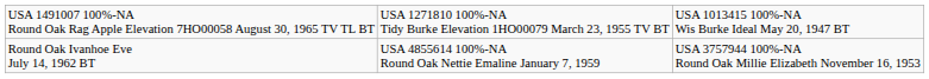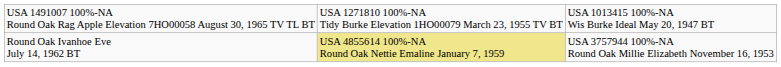Round Oak Ivanhoe Eve July 14, 1962 BT | column 2: no background -> khaki background
